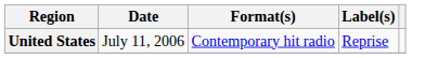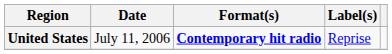United States | Format(s): normal -> bold
